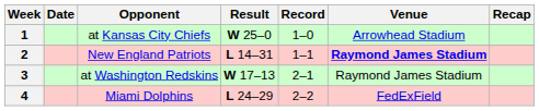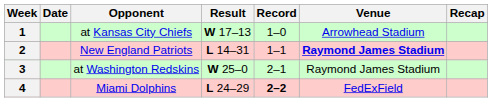1 | Result: W 25–0 -> W 17–13
3 | Result: W 17–13 -> W 25–0
4 | Record: normal -> bold
